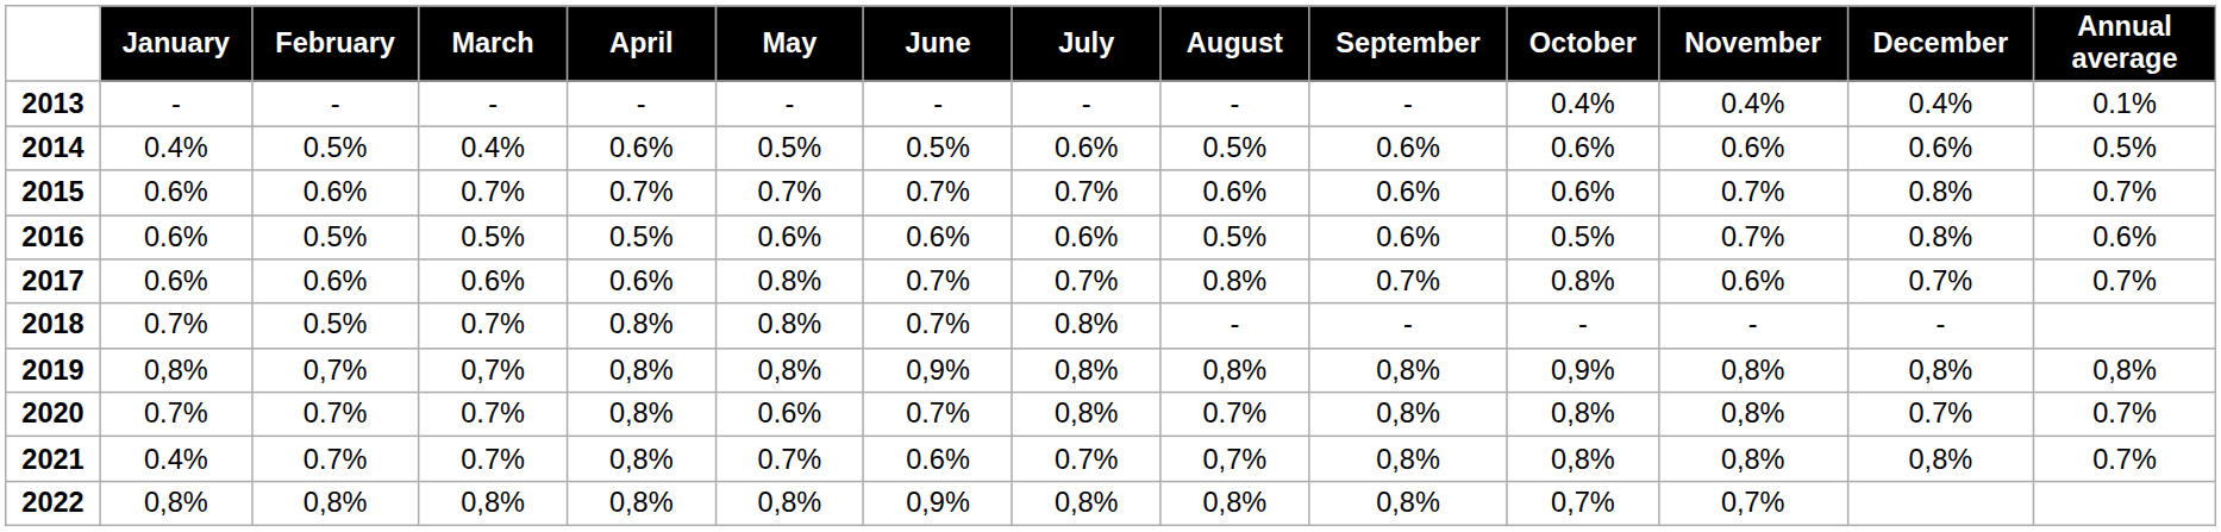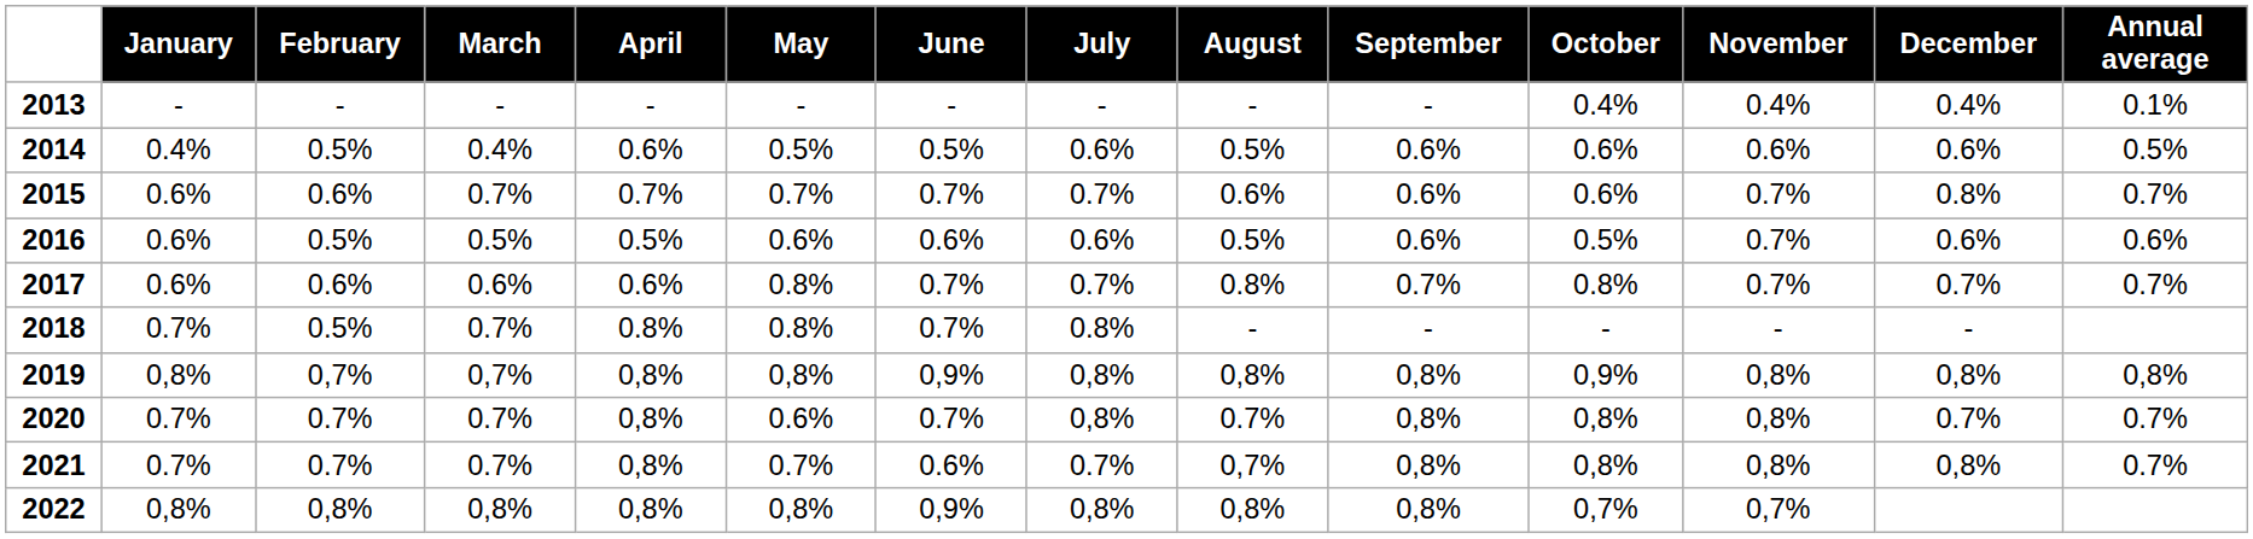2016 | December: 0.8% -> 0.6%
2017 | November: 0.6% -> 0.7%
2021 | January: 0.4% -> 0.7%
